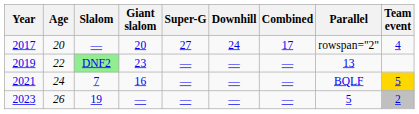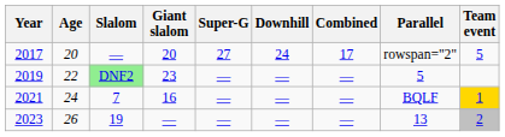2017 | Team event: 4 -> 5
2019 | Parallel: 13 -> 5
2021 | Team event: 5 -> 1
2023 | Parallel: 5 -> 13
